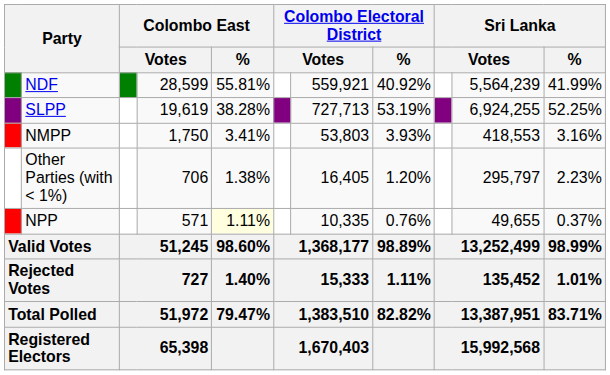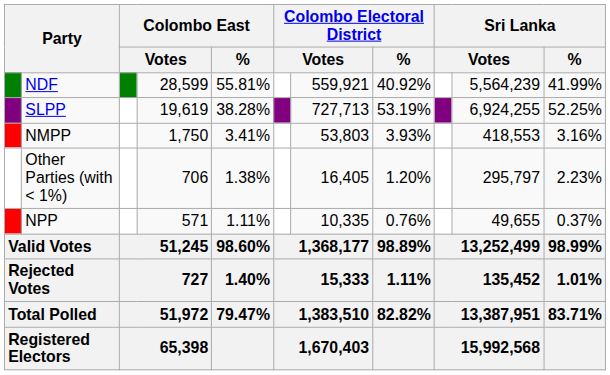NPP | Colombo East / %: lightyellow background -> no background
